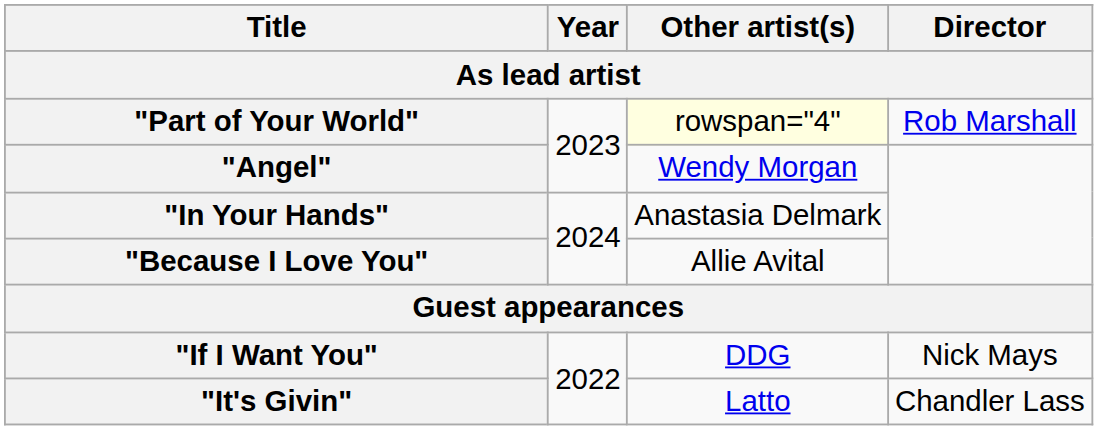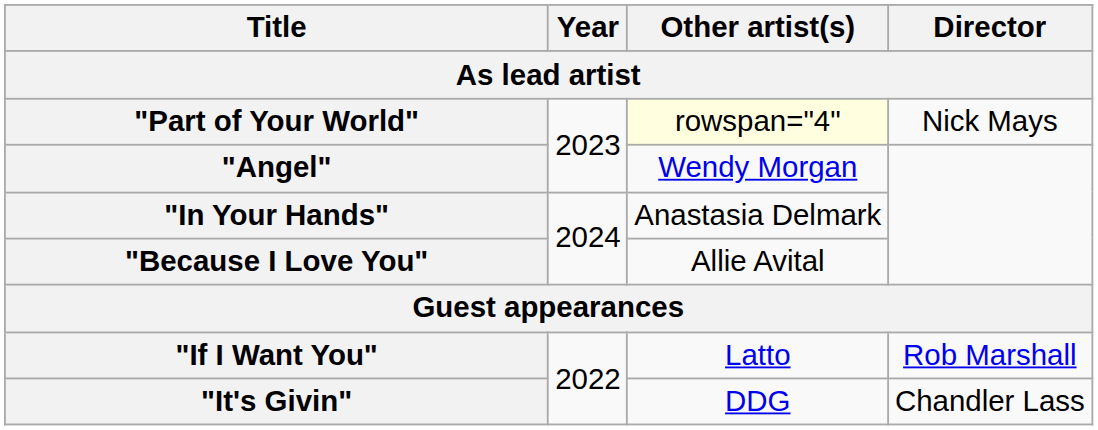"Part of Your World" | Director: Rob Marshall -> Nick Mays
"If I Want You" | Other artist(s): DDG -> Latto
"If I Want You" | Director: Nick Mays -> Rob Marshall
"It's Givin" | Other artist(s): Latto -> DDG
